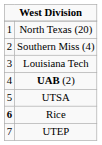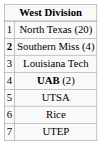Southern Miss (4) | column 1: normal -> bold
Rice | column 1: bold -> normal
